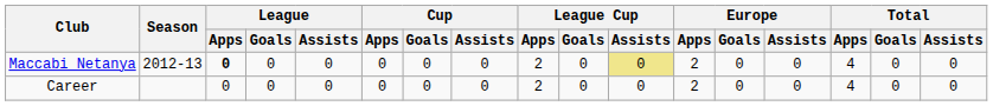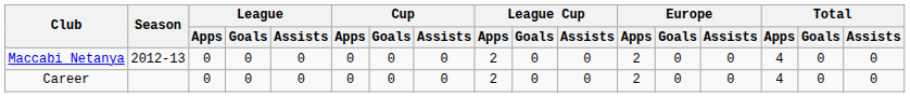Maccabi Netanya | League / Apps: bold -> normal
Maccabi Netanya | League Cup / Assists: khaki background -> no background
